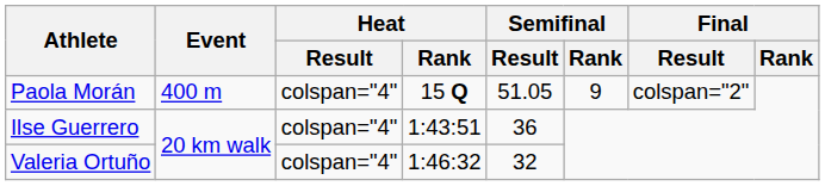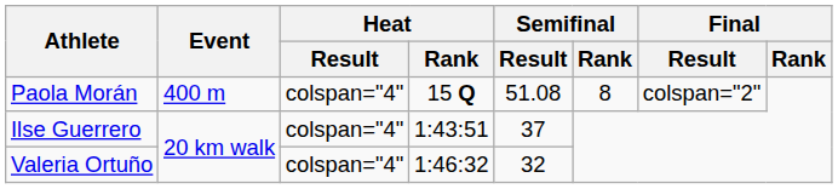Paola Morán | Semifinal / Result: 51.05 -> 51.08
Paola Morán | Semifinal / Rank: 9 -> 8
Ilse Guerrero | Semifinal / Result: 36 -> 37
